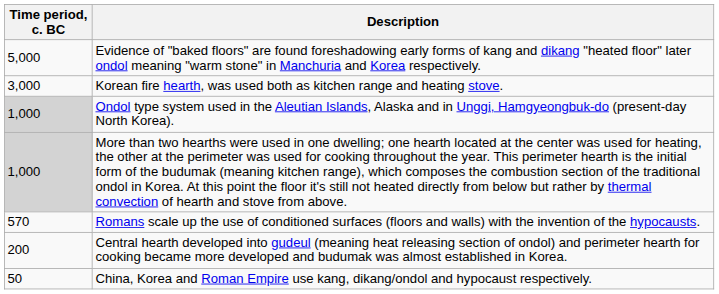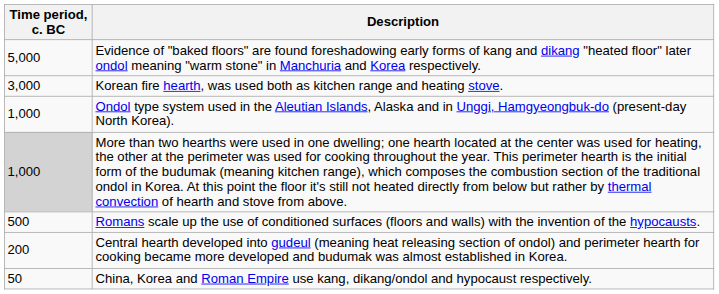row 4 | Time period, c. BC: lightgrey background -> no background
row 6 | Time period, c. BC: 570 -> 500
